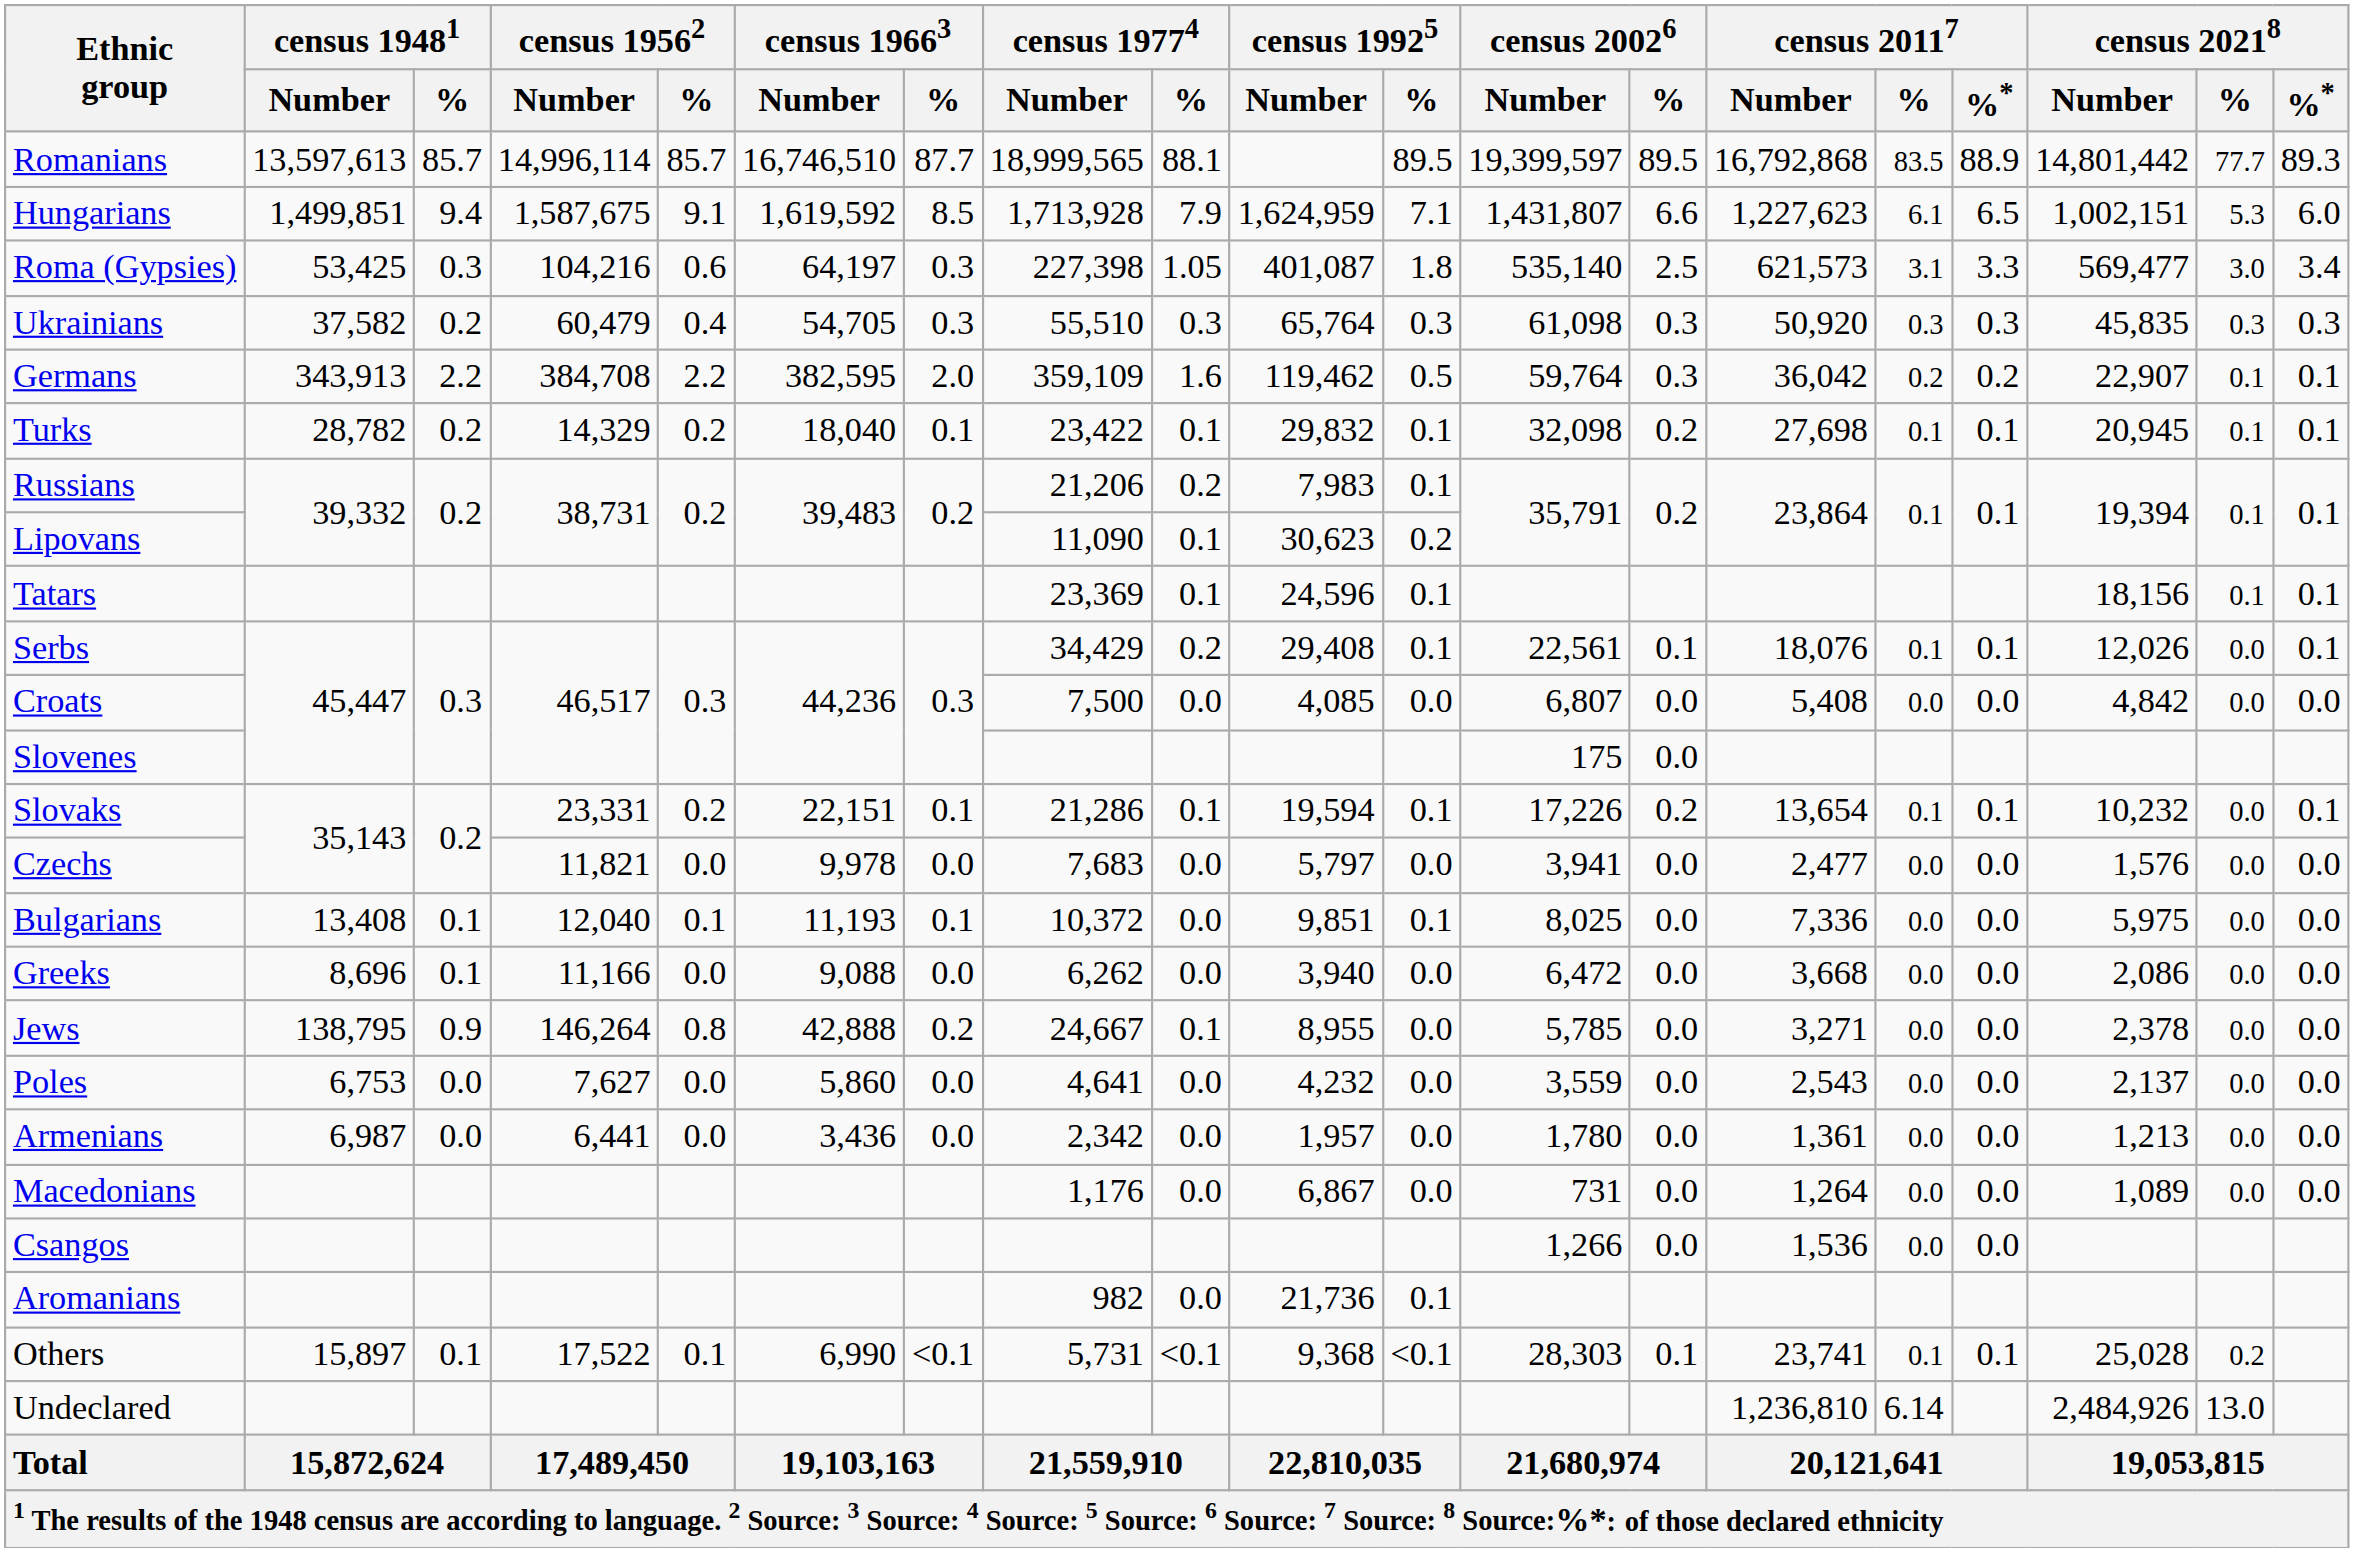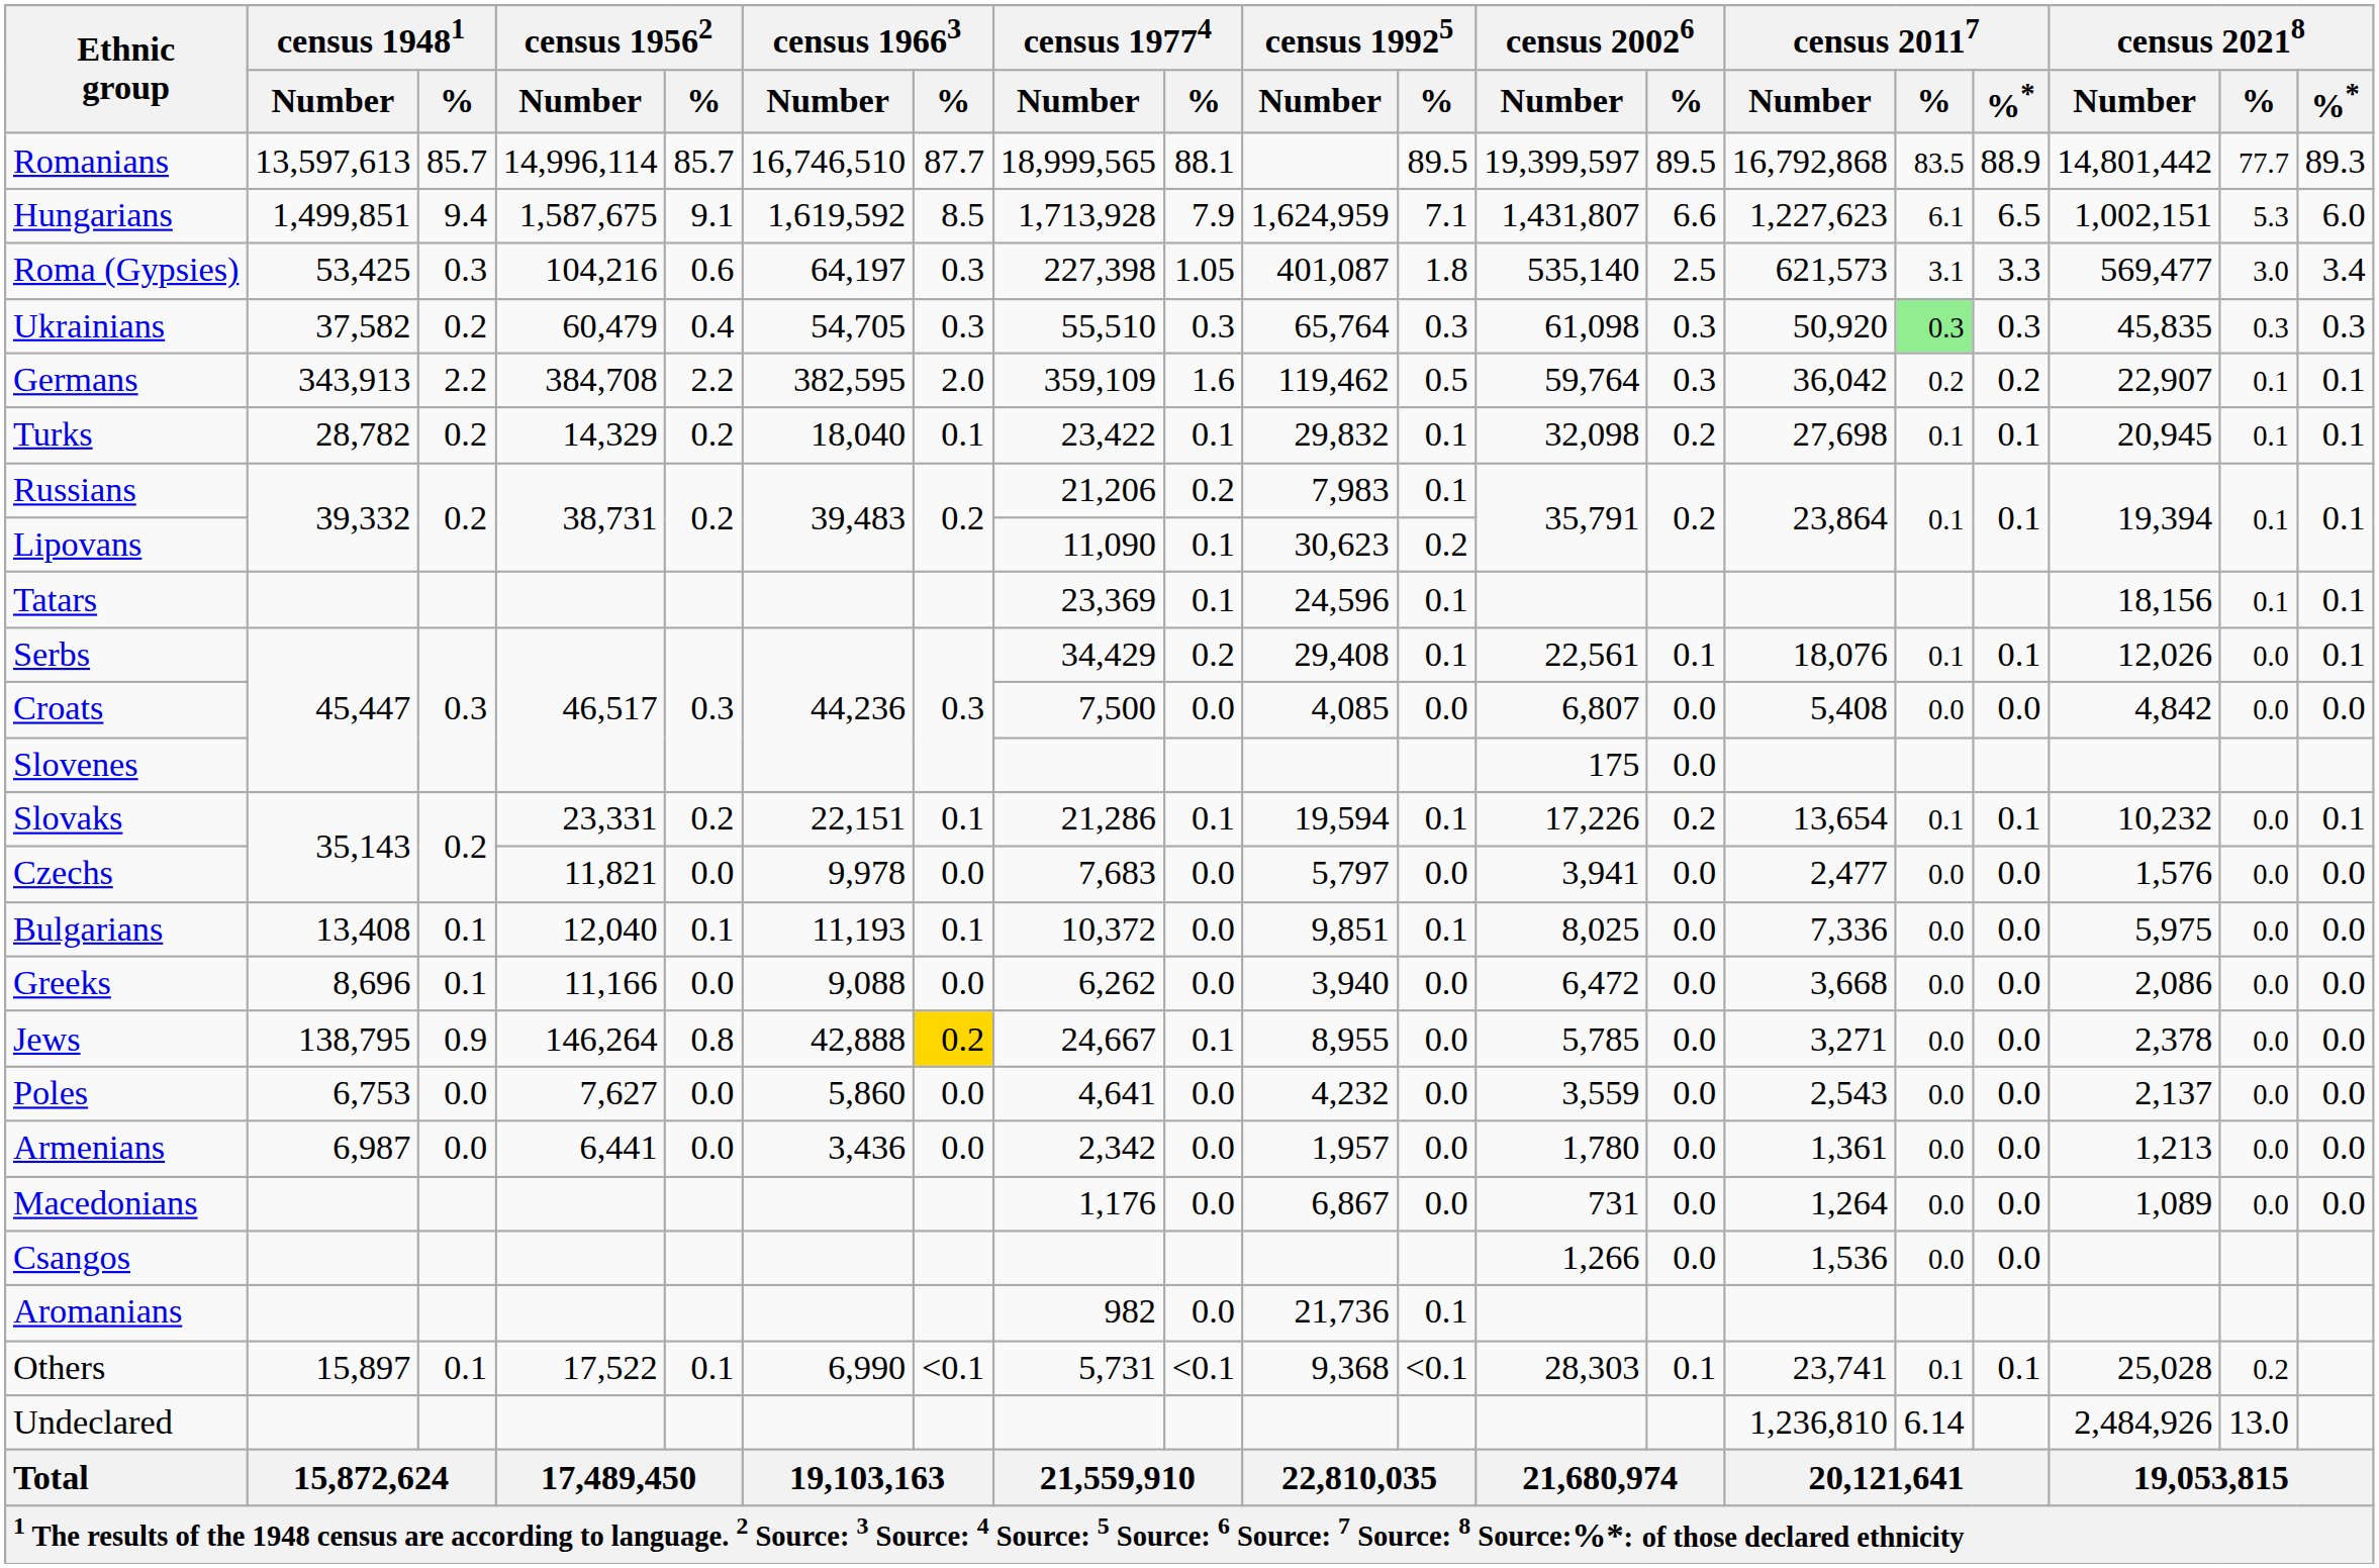Ukrainians | census 20117 / %: no background -> lightgreen background
Jews | census 19663 / %: no background -> gold background
